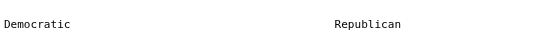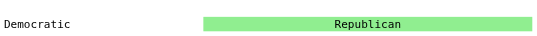Democratic | 44: no background -> lightgreen background
